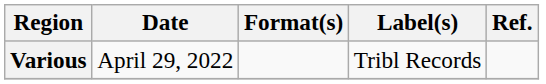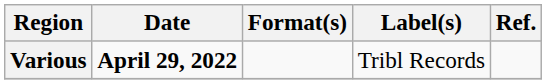Various | Date: normal -> bold
